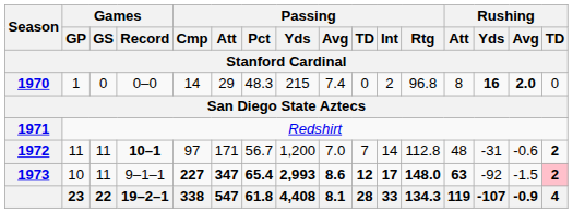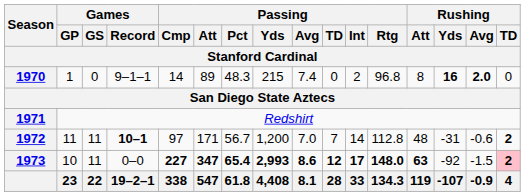1970 | Games / Record / Stanford Cardinal: 0–0 -> 9–1–1
1970 | Passing / Att / Stanford Cardinal: 29 -> 89
1973 | Games / Record / Stanford Cardinal: 9–1–1 -> 0–0
